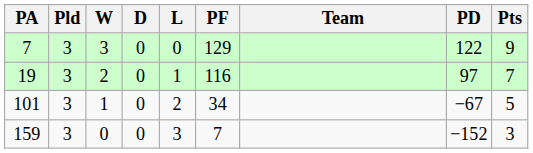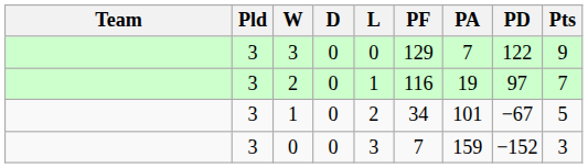columns swapped: Team <-> PA
